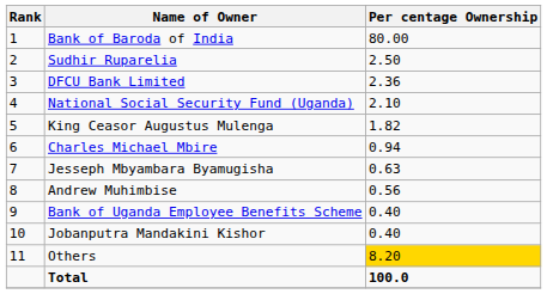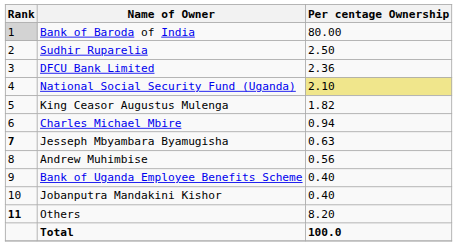Bank of Baroda of India | Rank: no background -> lightgrey background
National Social Security Fund (Uganda) | Per centage Ownership: no background -> khaki background
Jesseph Mbyambara Byamugisha | Rank: normal -> bold
Others | Rank: normal -> bold
Others | Per centage Ownership: gold background -> no background
